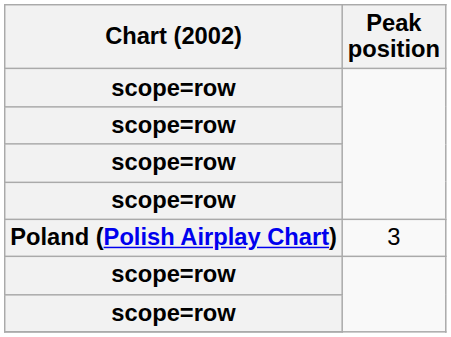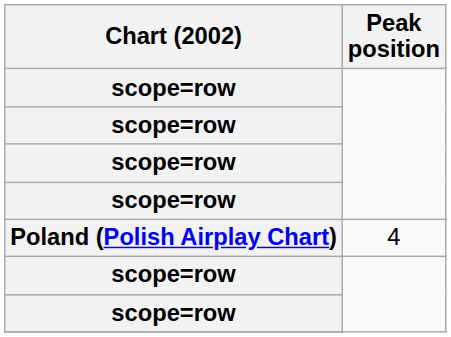Poland (Polish Airplay Chart) | Peak position: 3 -> 4
